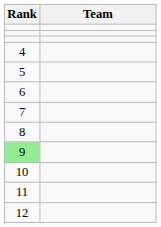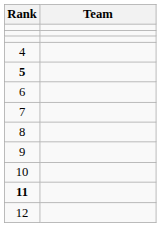row 6 | Rank: normal -> bold
row 10 | Rank: lightgreen background -> no background
row 12 | Rank: normal -> bold
